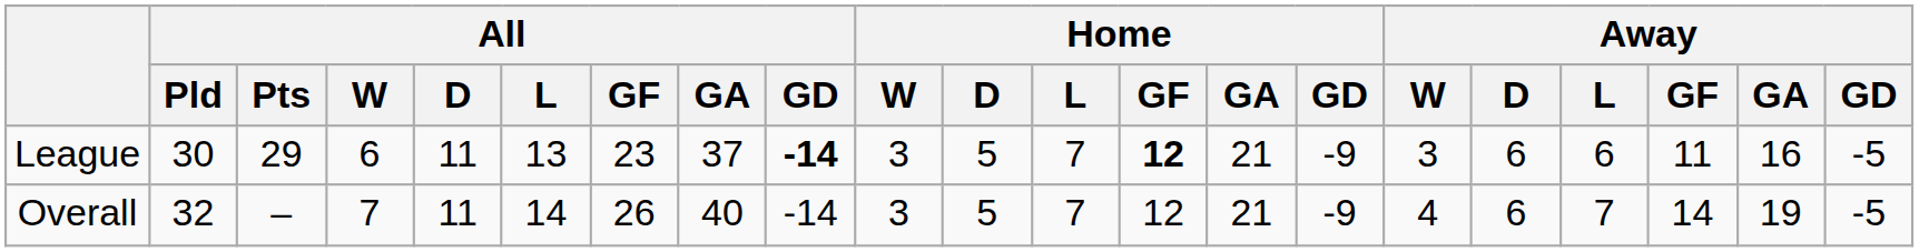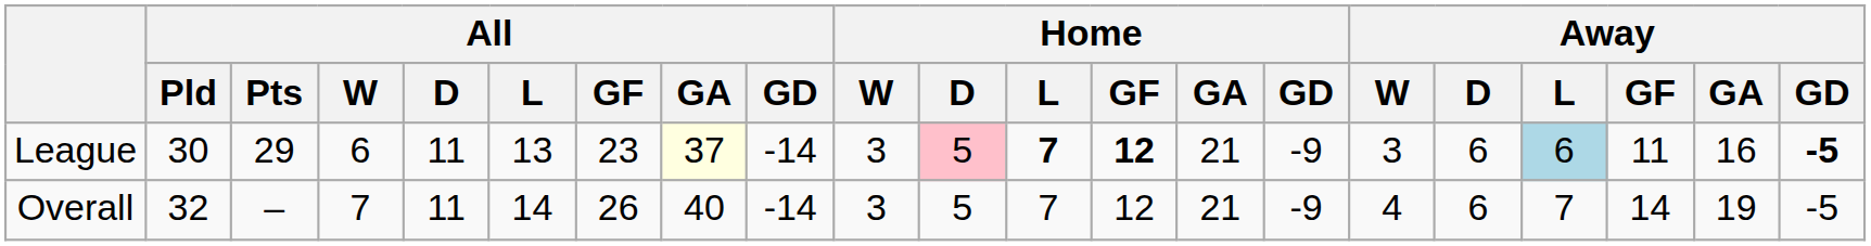League | All / GA: no background -> lightyellow background
League | All / GD: bold -> normal
League | Home / D: no background -> pink background
League | Home / L: normal -> bold
League | Away / L: no background -> lightblue background
League | Away / GD: normal -> bold
